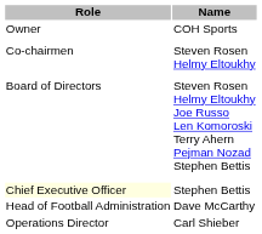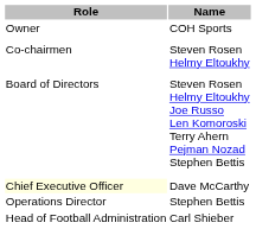row 5 | Name: Stephen Bettis -> Dave McCarthy
row 6 | Role: Head of Football Administration -> Operations Director
row 6 | Name: Dave McCarthy -> Stephen Bettis
row 7 | Role: Operations Director -> Head of Football Administration
